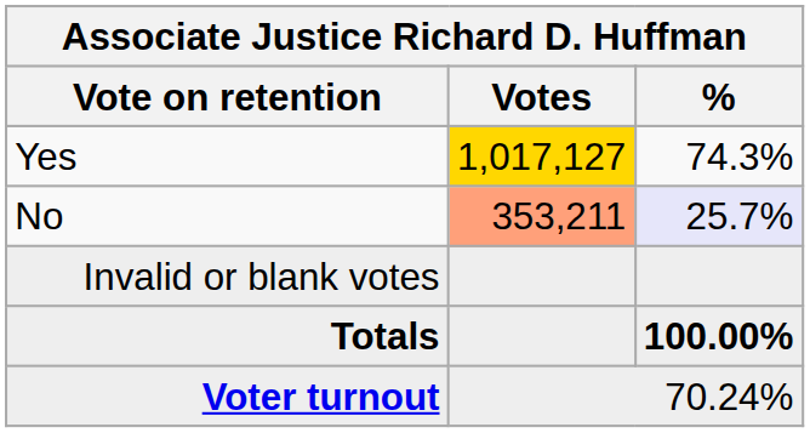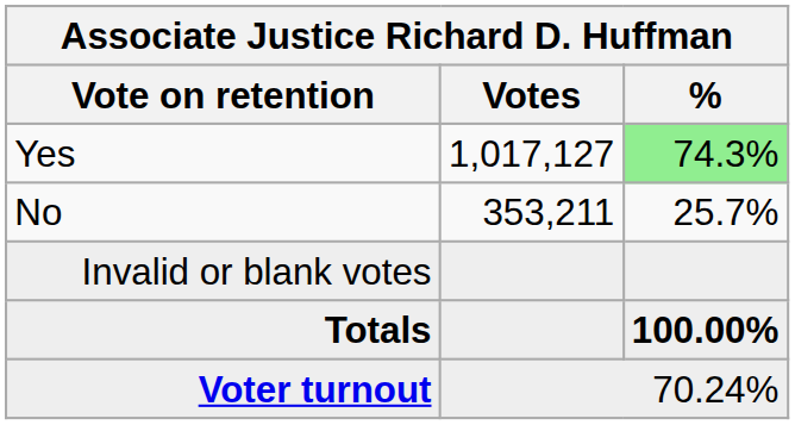Yes | Votes: gold background -> no background
Yes | %: no background -> lightgreen background
No | Votes: lightsalmon background -> no background
No | %: lavender background -> no background
